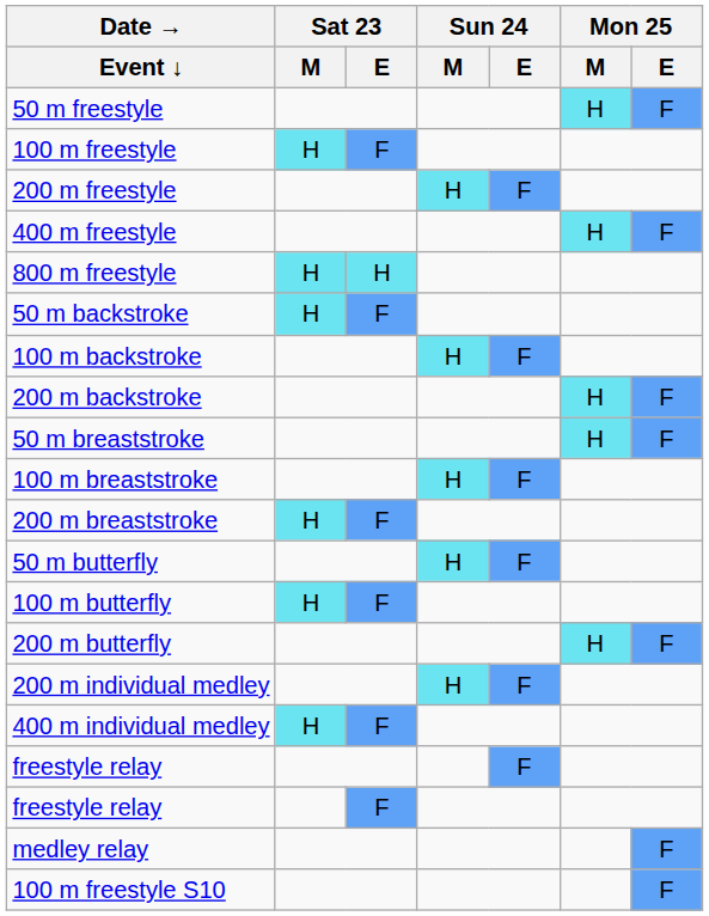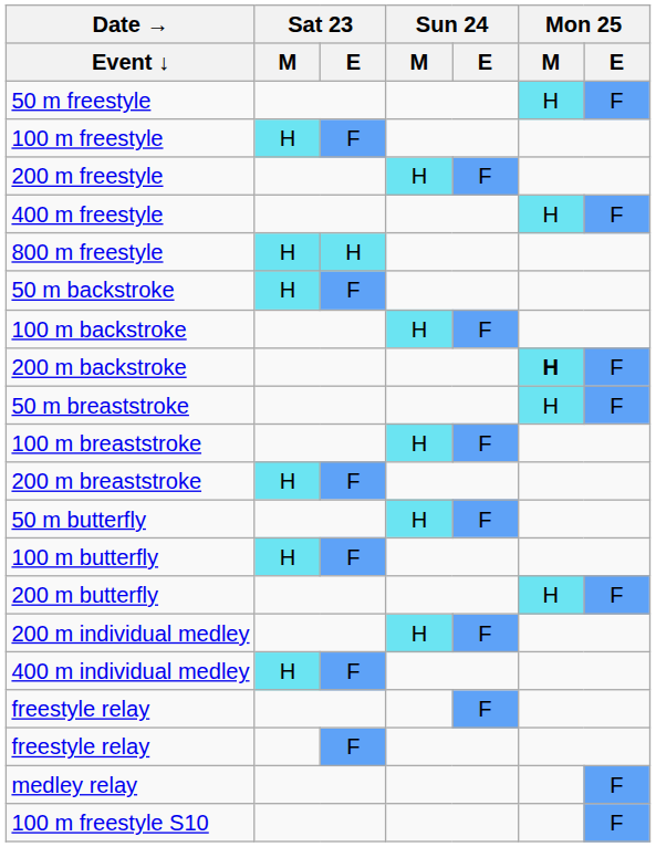200 m backstroke | Mon 25 / M: normal -> bold
